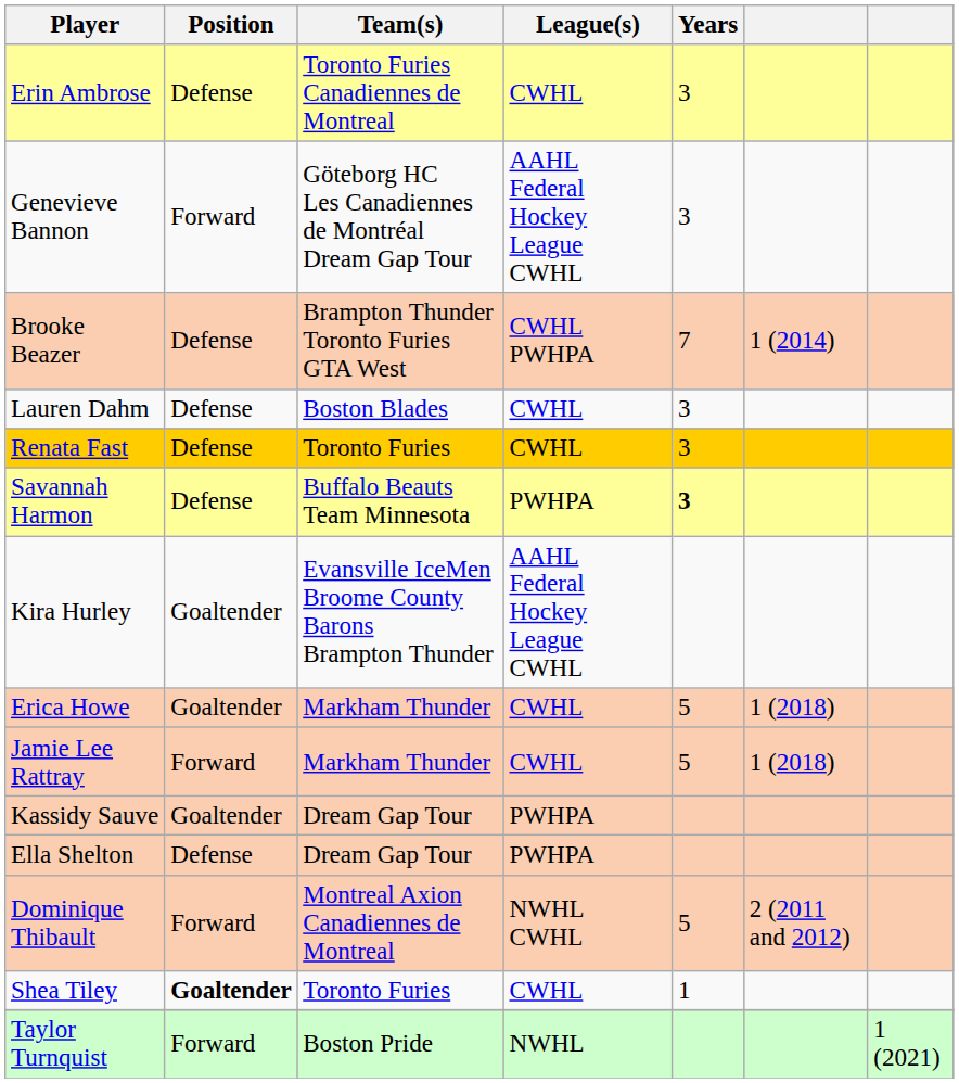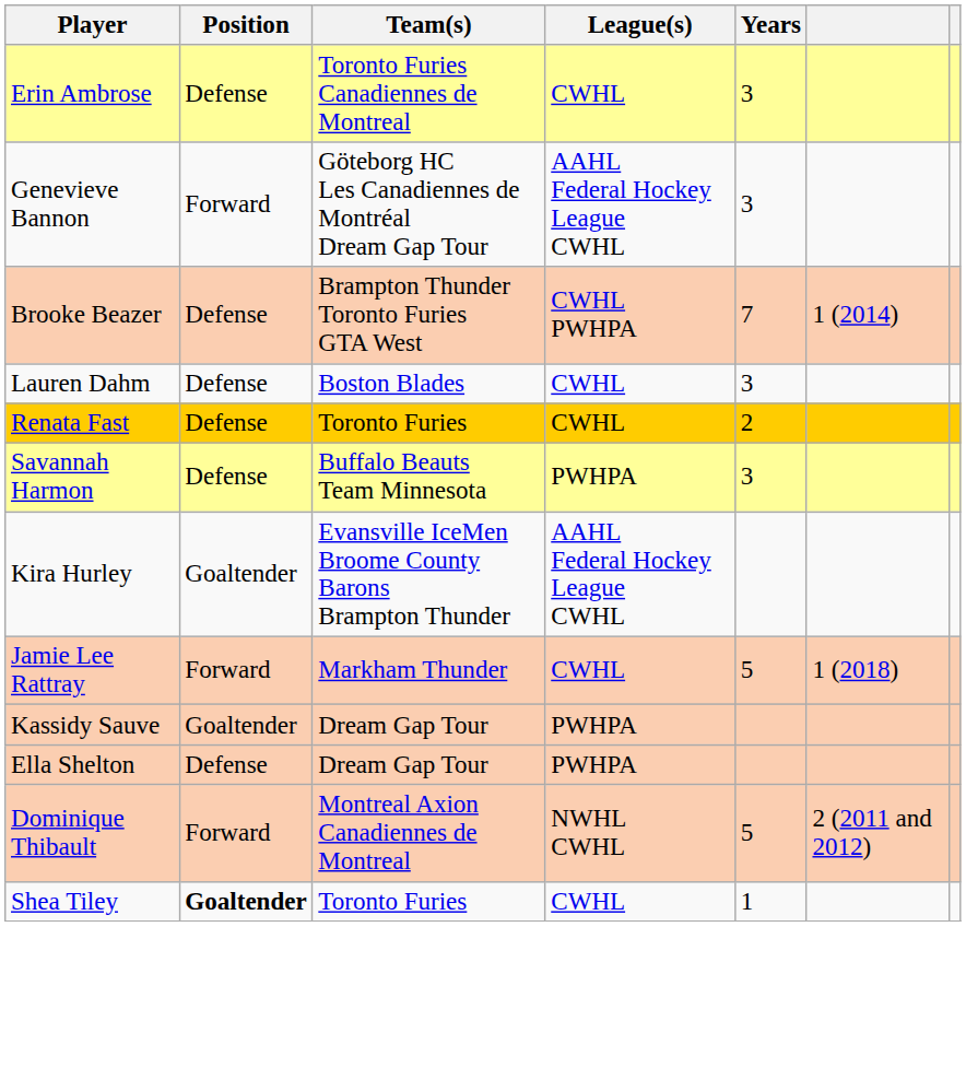Renata Fast | Years: 3 -> 2
Savannah Harmon | Years: bold -> normal
- row: Erica Howe | Goaltender | Markham Thunder | CWHL | 5 | 1 (2018)
- row: Taylor Turnquist | Forward | Boston Pride | NWHL | 1 (2021)
